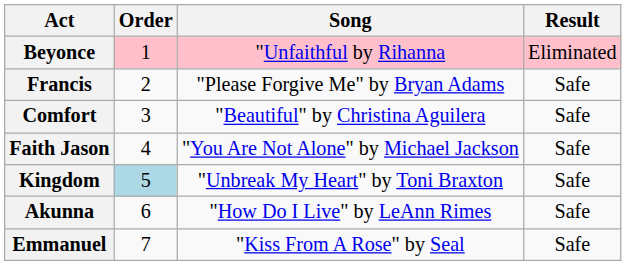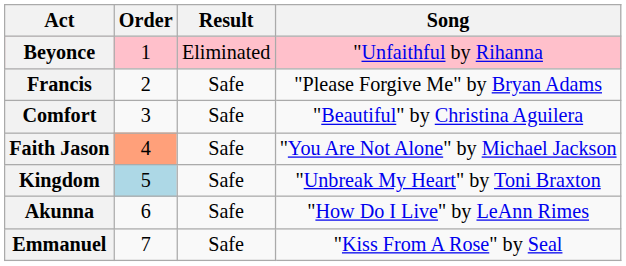columns swapped: Song <-> Result
Faith Jason | Order: no background -> lightsalmon background
